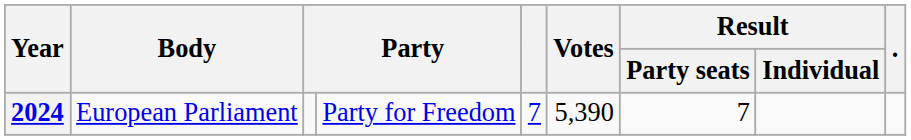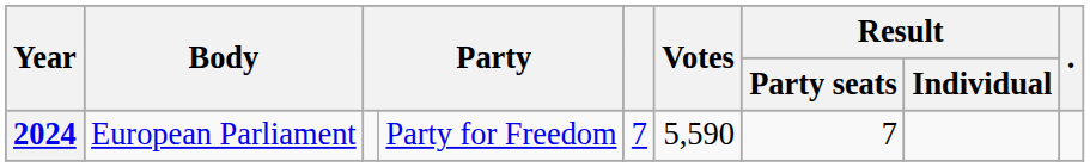2024 | Votes: 5,390 -> 5,590
